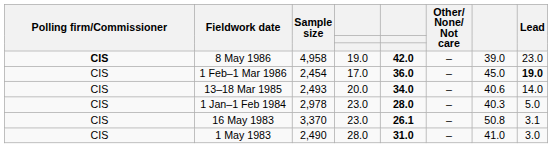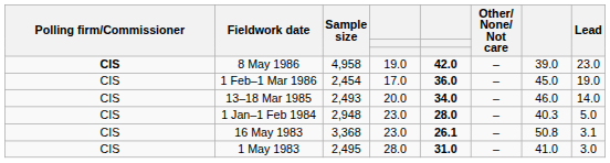1 Feb–1 Mar 1986 | Lead: bold -> normal
13–18 Mar 1985 | column 7: 40.6 -> 46.0
1 Jan–1 Feb 1984 | Sample size: 2,978 -> 2,948
16 May 1983 | Sample size: 3,370 -> 3,368
1 May 1983 | Sample size: 2,490 -> 2,495
